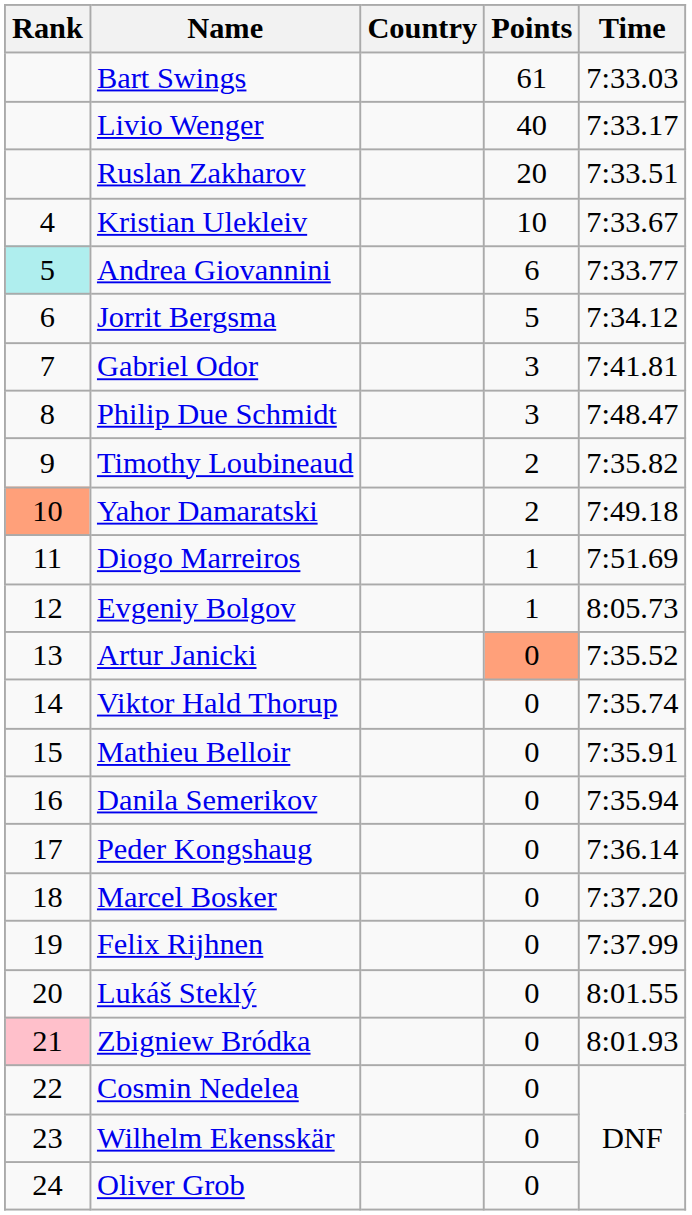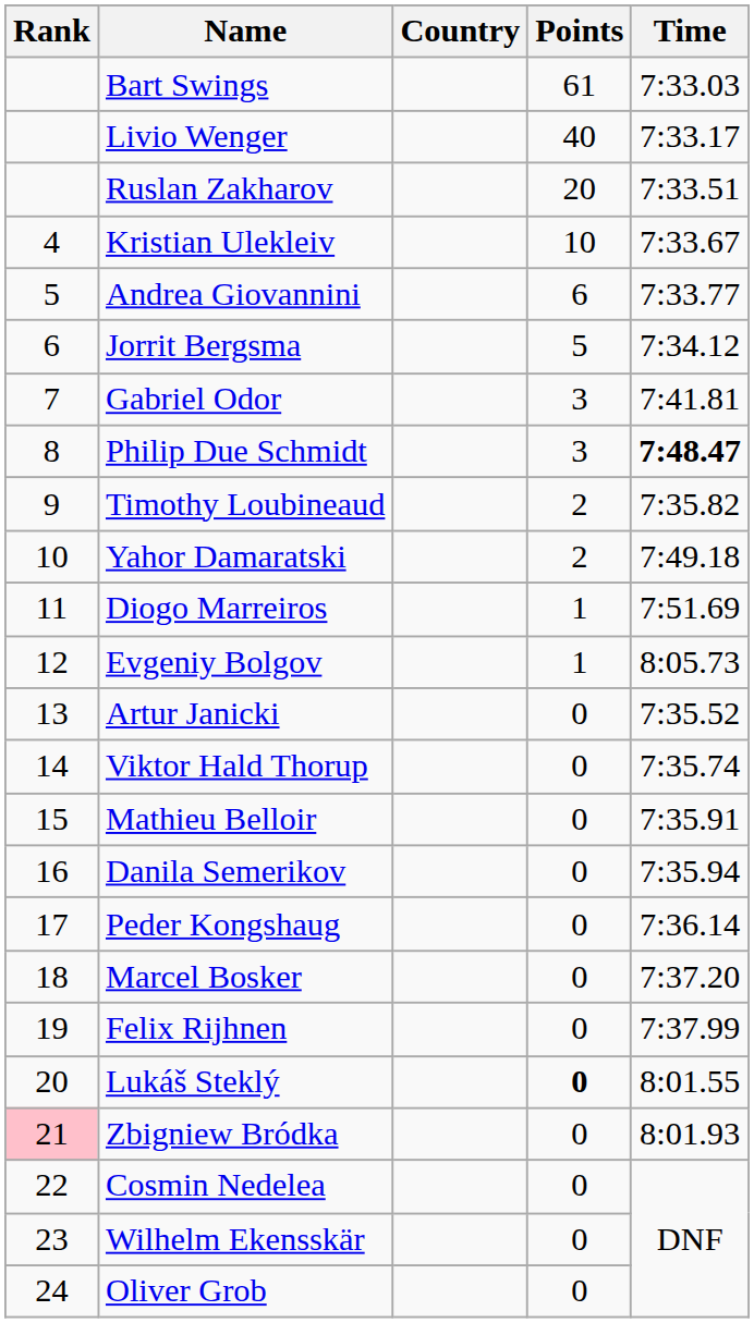Andrea Giovannini | Rank: paleturquoise background -> no background
Philip Due Schmidt | Time: normal -> bold
Yahor Damaratski | Rank: lightsalmon background -> no background
Artur Janicki | Points: lightsalmon background -> no background
Lukáš Steklý | Points: normal -> bold
